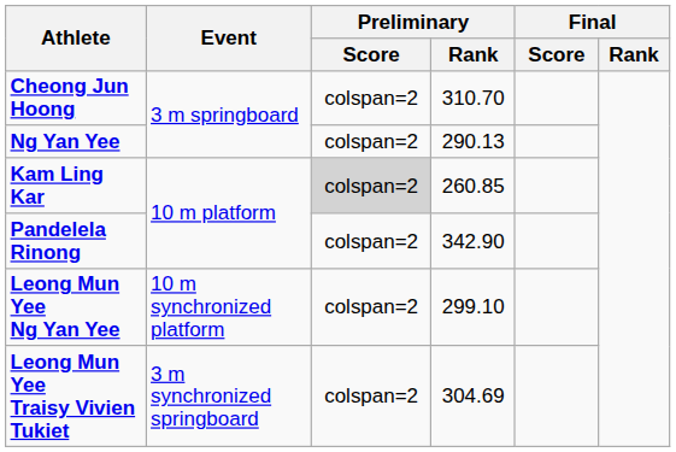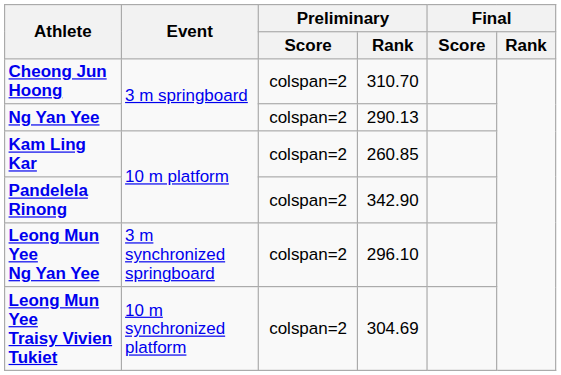Kam Ling Kar | Preliminary / Score: lightgrey background -> no background
Leong Mun Yee Ng Yan Yee | Event: 10 m synchronized platform -> 3 m synchronized springboard
Leong Mun Yee Ng Yan Yee | Preliminary / Rank: 299.10 -> 296.10
Leong Mun Yee Traisy Vivien Tukiet | Event: 3 m synchronized springboard -> 10 m synchronized platform
